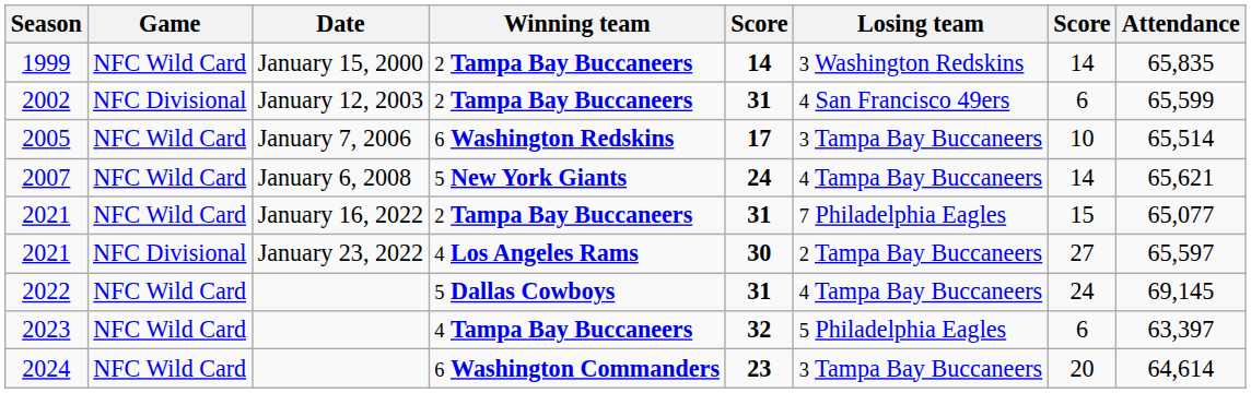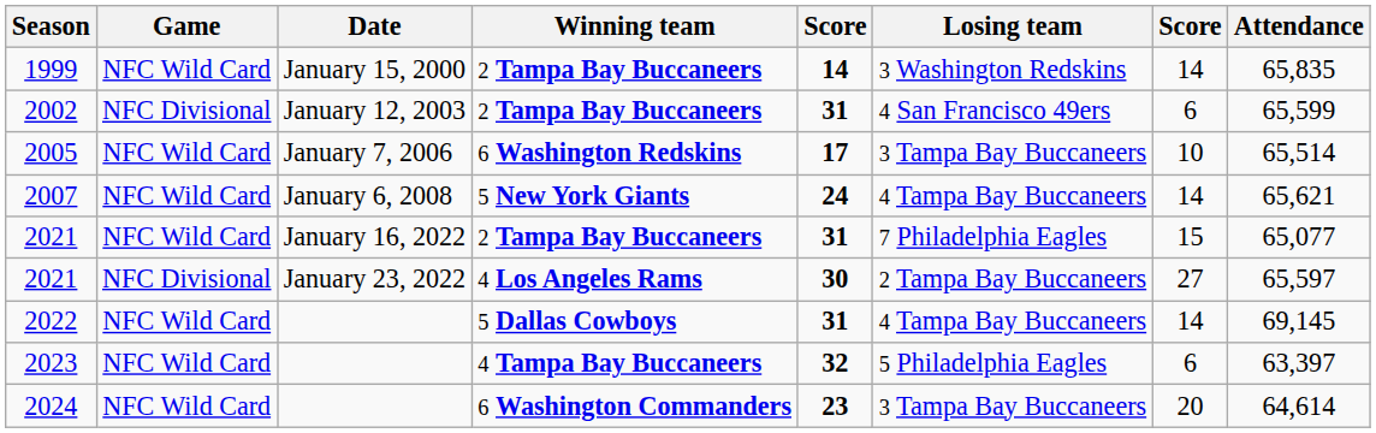2022 | column 7: 24 -> 14
